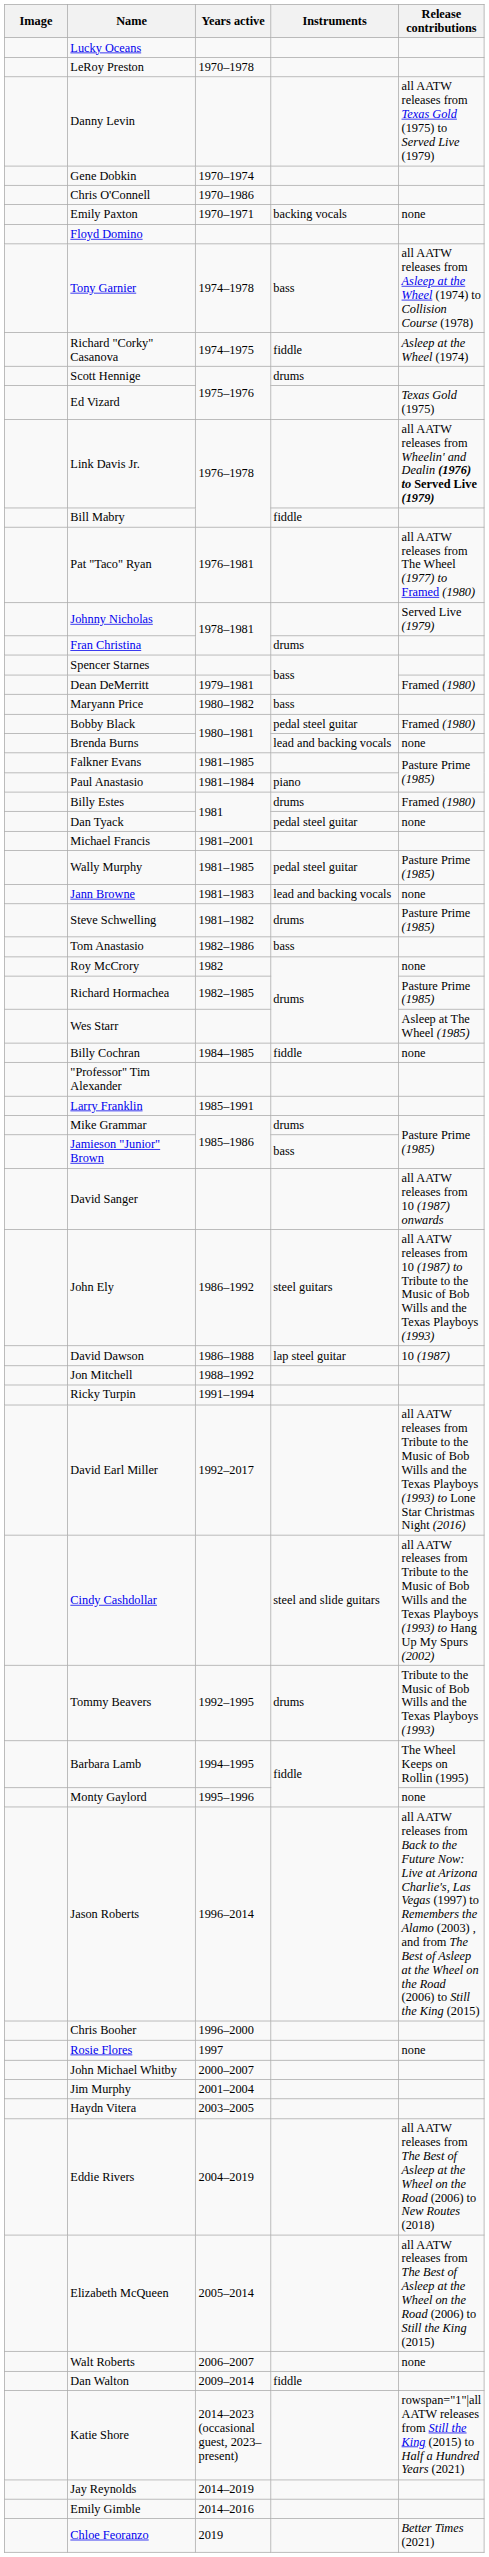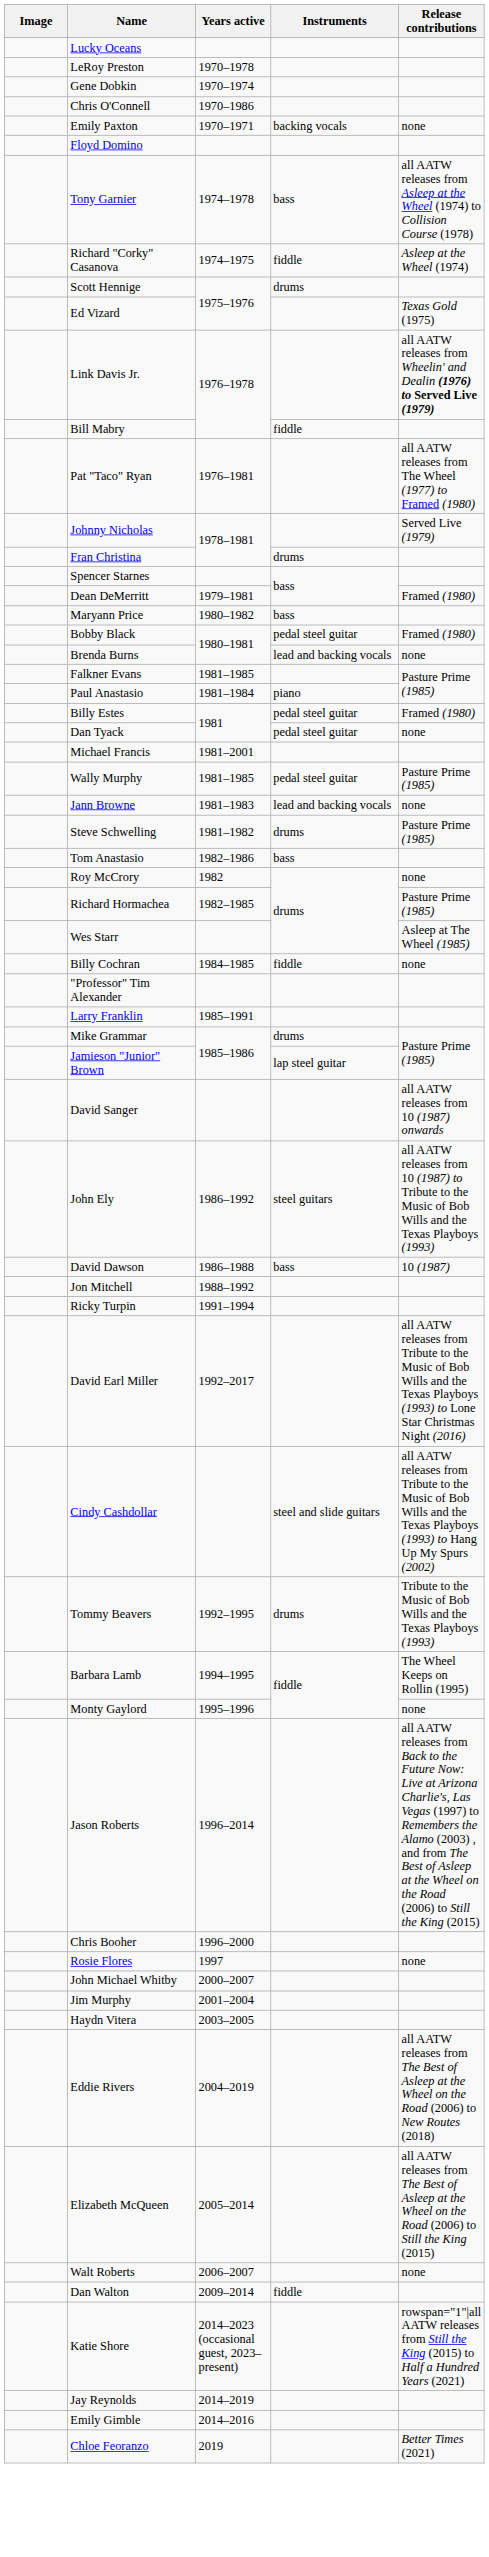- row: Danny Levin | all AATW releases from Texas Gold (1975) to Served Live (1979)
Billy Estes | Instruments: drums -> pedal steel guitar
Jamieson "Junior" Brown | Instruments: bass -> lap steel guitar
David Dawson | Instruments: lap steel guitar -> bass
